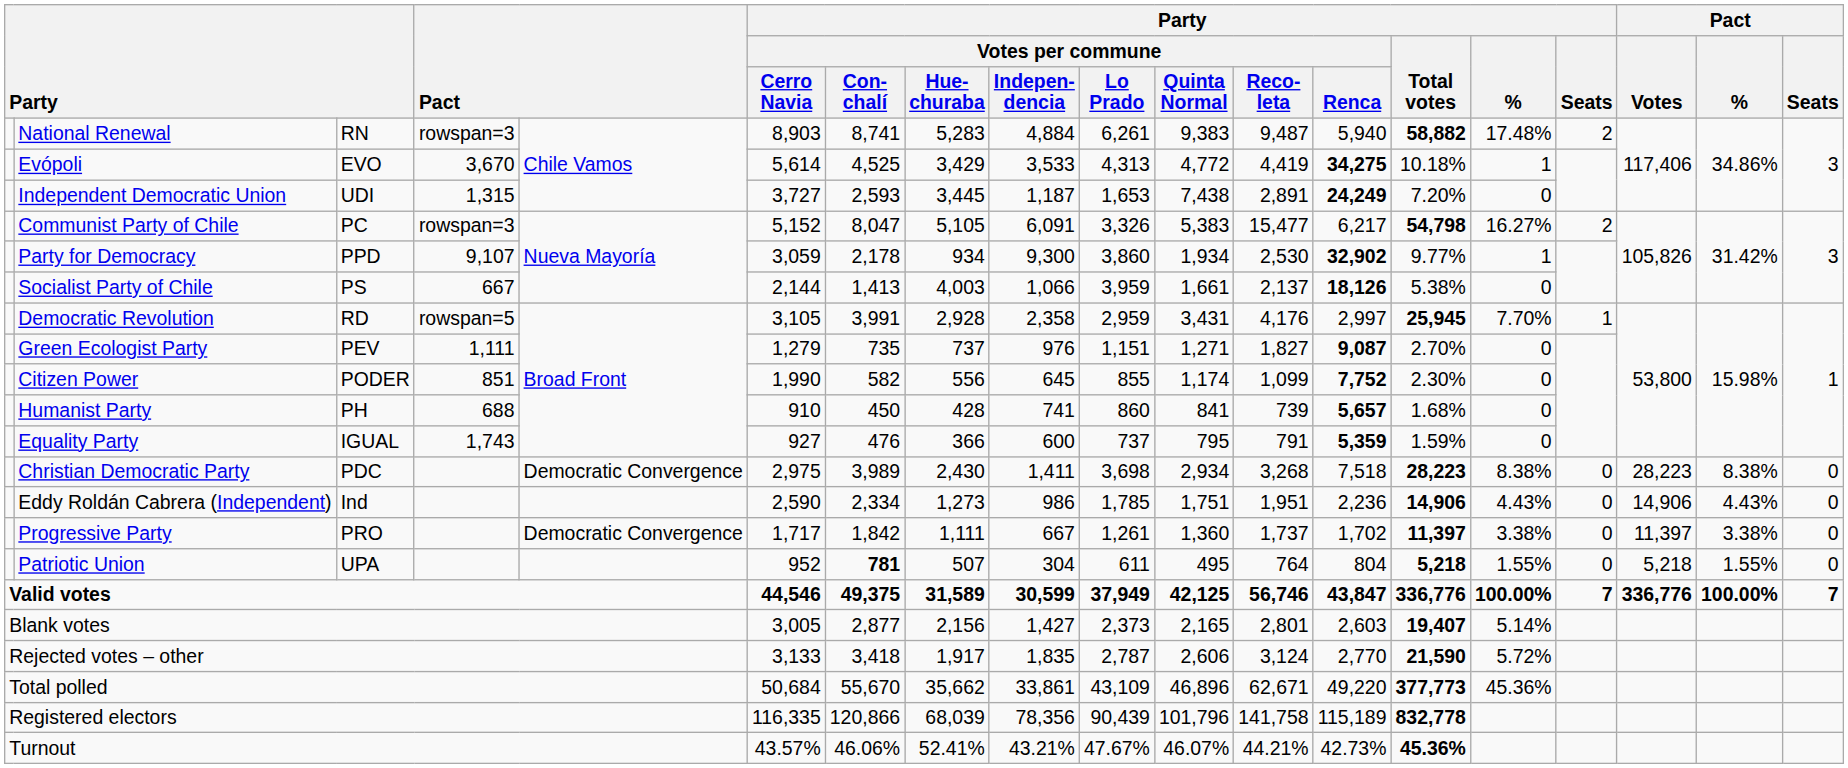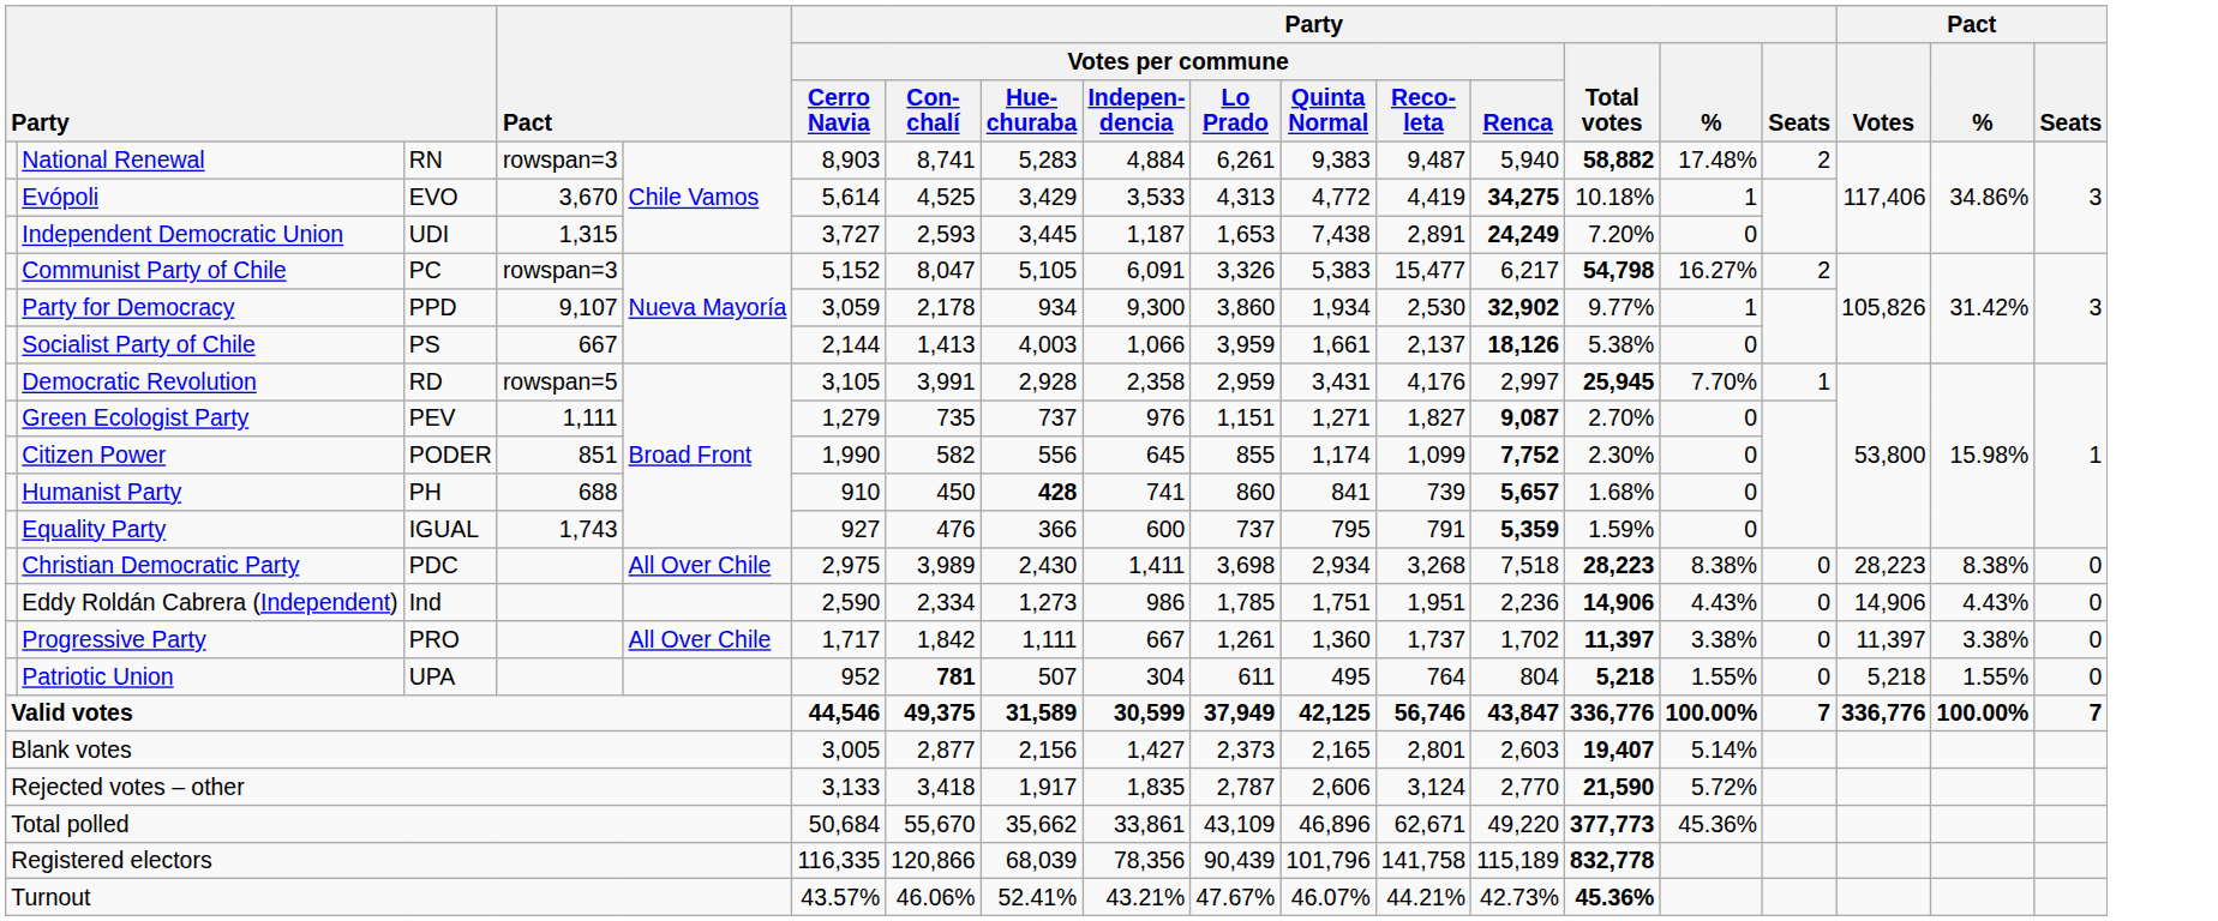Humanist Party | Party / Votes per commune / Hue- churaba: normal -> bold
Christian Democratic Party | column 5: Democratic Convergence -> All Over Chile
Progressive Party | column 5: Democratic Convergence -> All Over Chile
